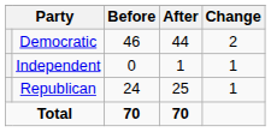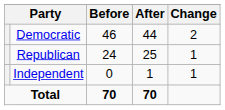rows swapped: Republican <-> Independent
